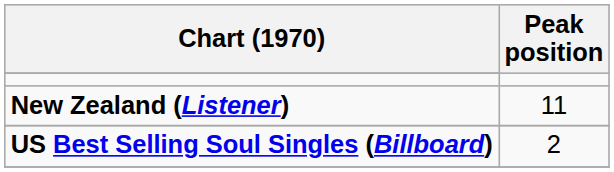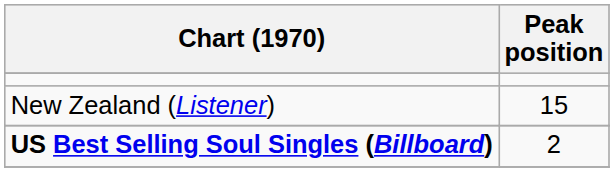row 3 | Chart (1970): bold -> normal
row 3 | Peak position: 11 -> 15
